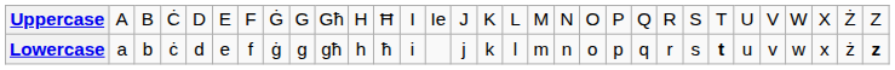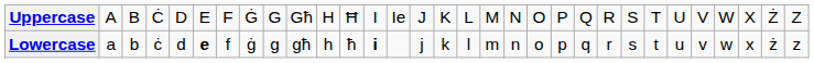Lowercase | column 6: normal -> bold
Lowercase | column 13: normal -> bold
Lowercase | column 25: bold -> normal
Lowercase | column 31: bold -> normal
